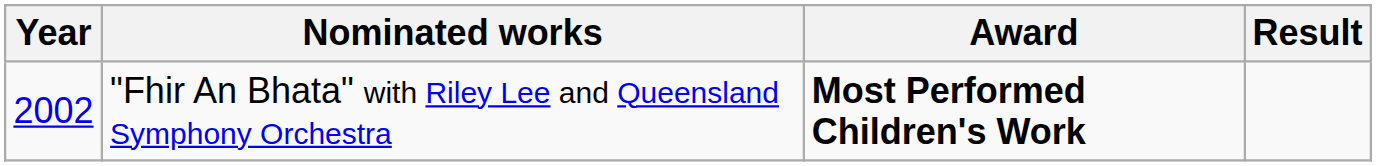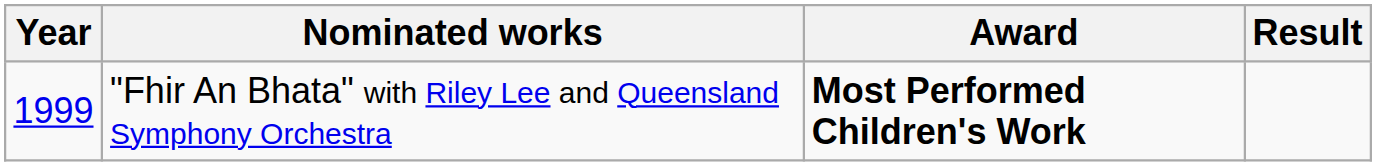row 2 | Year: 2002 -> 1999
